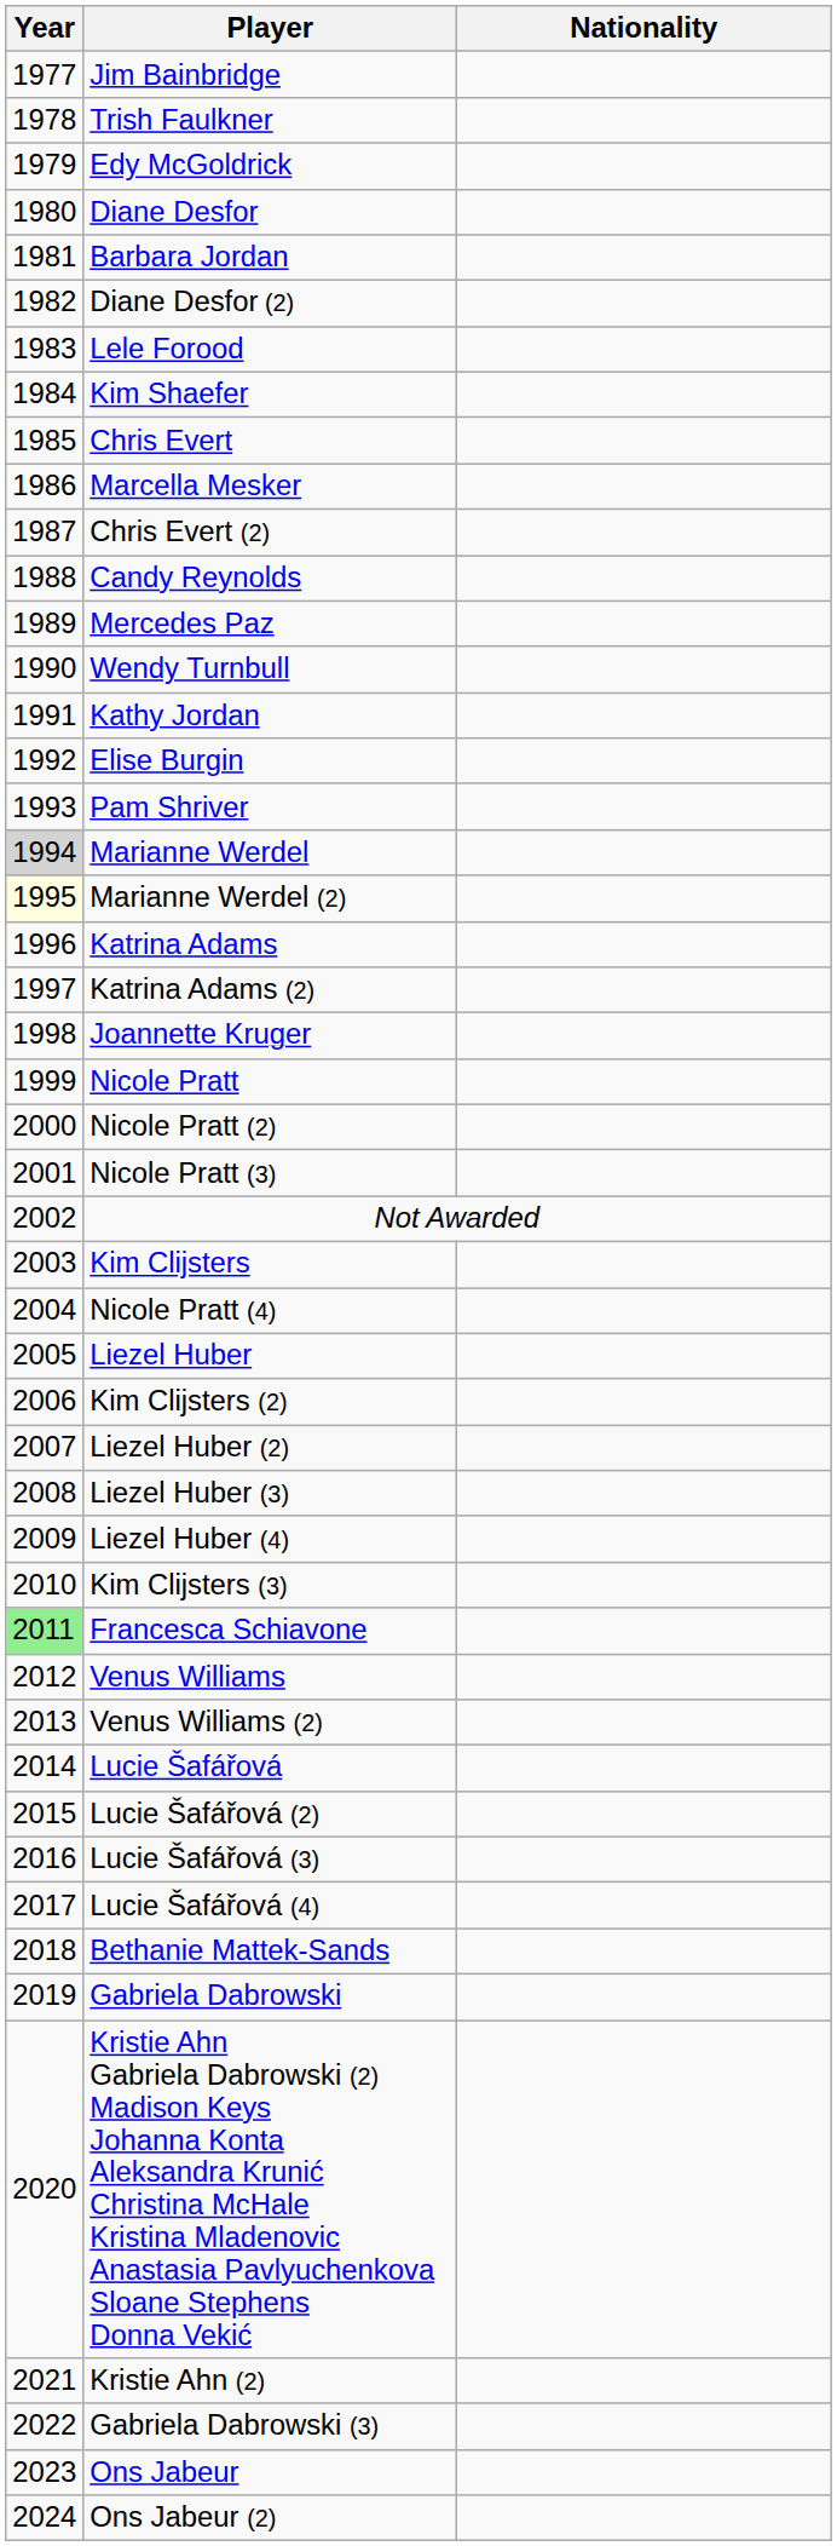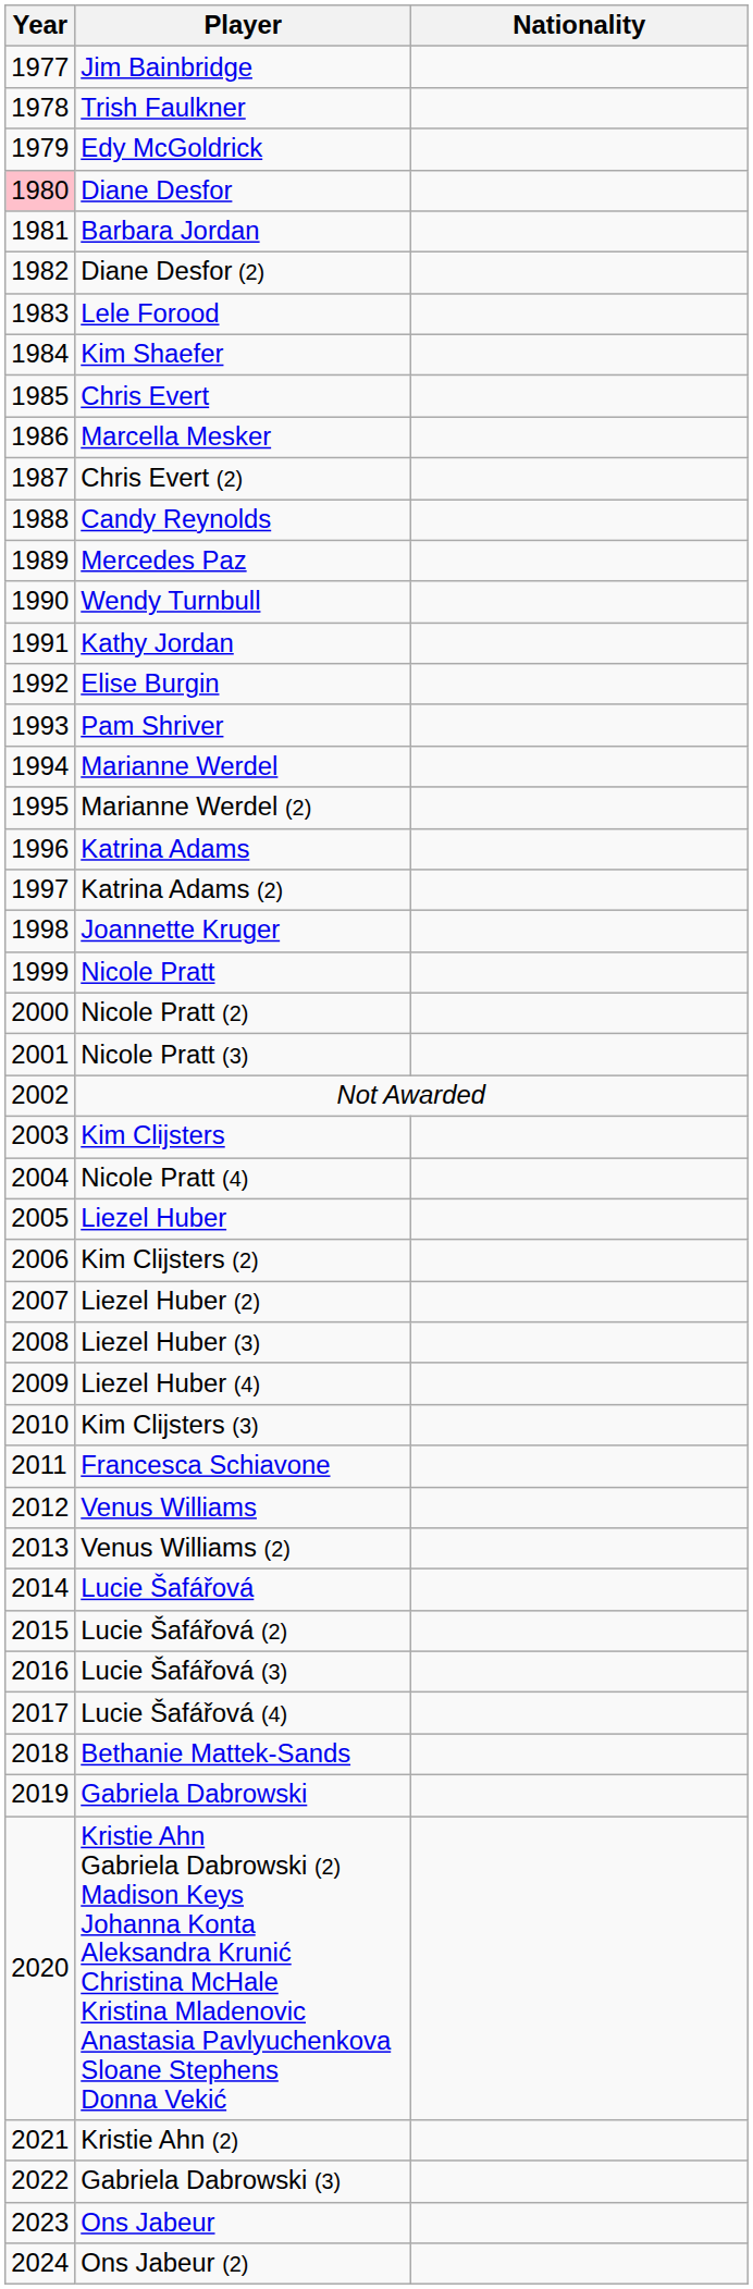Diane Desfor | Year: no background -> pink background
Marianne Werdel | Year: lightgrey background -> no background
Marianne Werdel (2) | Year: lightyellow background -> no background
Francesca Schiavone | Year: lightgreen background -> no background
